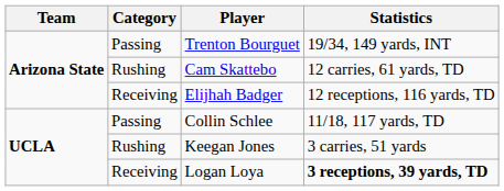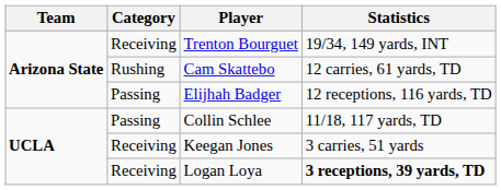Trenton Bourguet | Category: Passing -> Receiving
Elijhah Badger | Category: Receiving -> Passing
Keegan Jones | Category: Rushing -> Receiving
